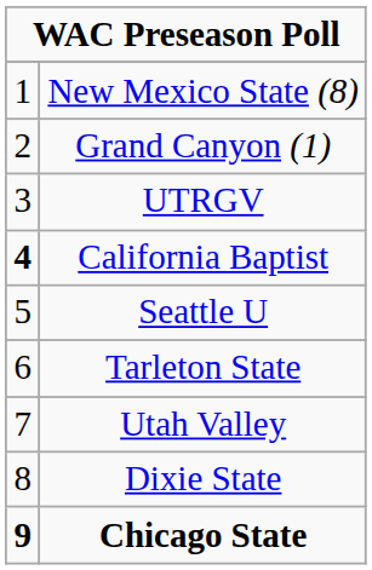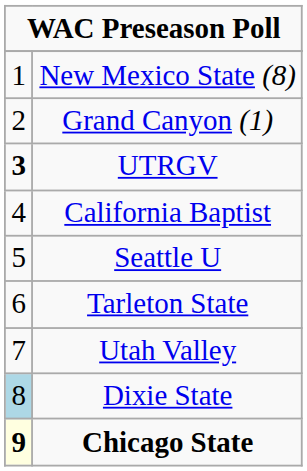UTRGV | column 1: normal -> bold
California Baptist | column 1: bold -> normal
Dixie State | column 1: no background -> lightblue background
Chicago State | column 1: no background -> lightyellow background
